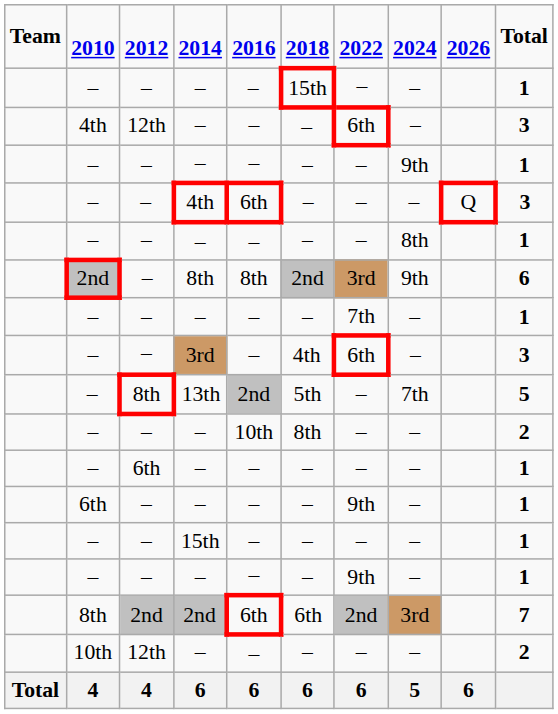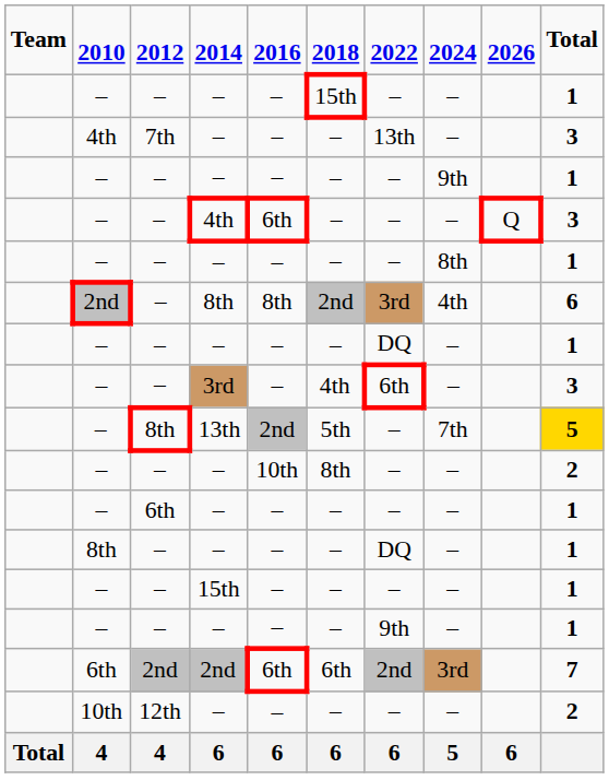row 3 | 2012: 12th -> 7th
row 3 | 2022: 6th -> 13th
row 7 | 2024: 9th -> 4th
row 8 | 2022: 7th -> DQ
row 10 | Total: no background -> gold background
row 13 | 2010: 6th -> 8th
row 13 | 2022: 9th -> DQ
row 16 | 2010: 8th -> 6th
